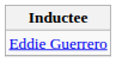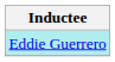row 2 | column 1: no background -> paleturquoise background
